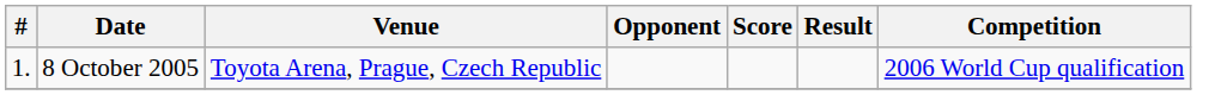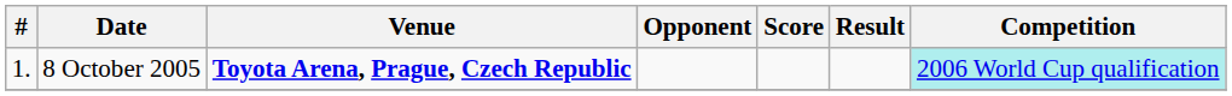8 October 2005 | Venue: normal -> bold
8 October 2005 | Competition: no background -> paleturquoise background
